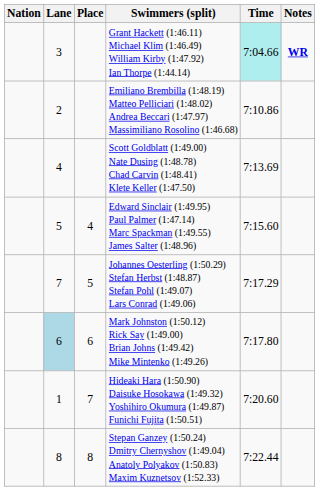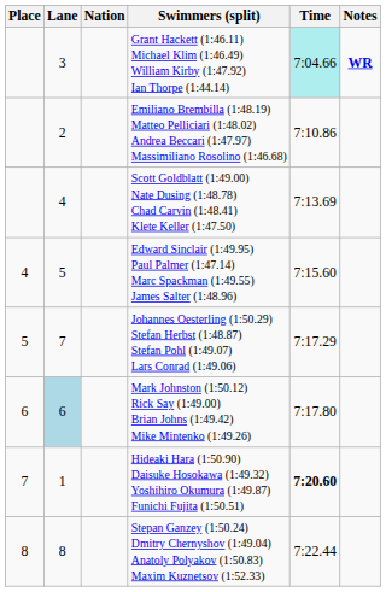columns swapped: Place <-> Nation
row 8 | Time: normal -> bold
